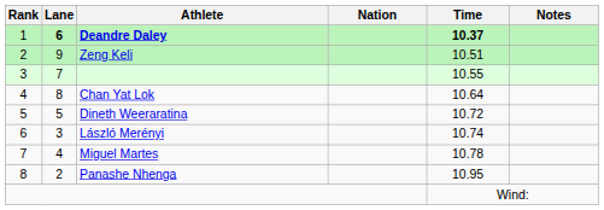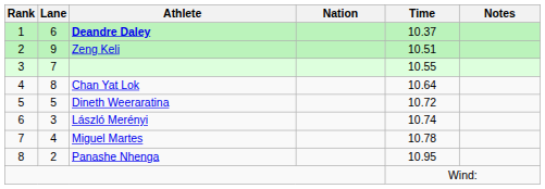1 | Lane: bold -> normal
1 | Time: bold -> normal
